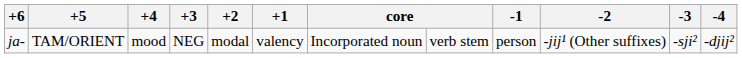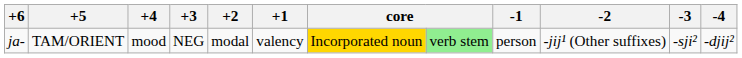ja- | column 7: no background -> gold background
ja- | column 8: no background -> lightgreen background
